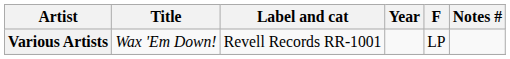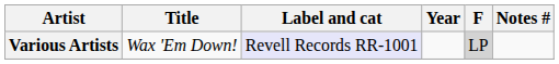Various Artists | Label and cat: no background -> lavender background
Various Artists | F: no background -> lightgrey background
